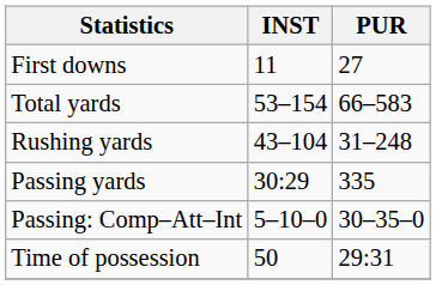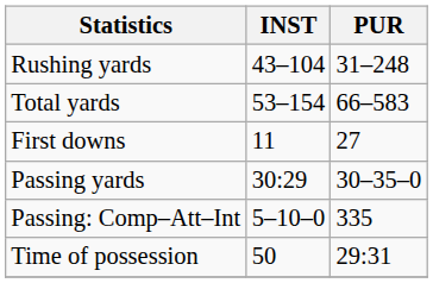rows swapped: First downs <-> Rushing yards
Passing yards | PUR: 335 -> 30–35–0
Passing: Comp–Att–Int | PUR: 30–35–0 -> 335
